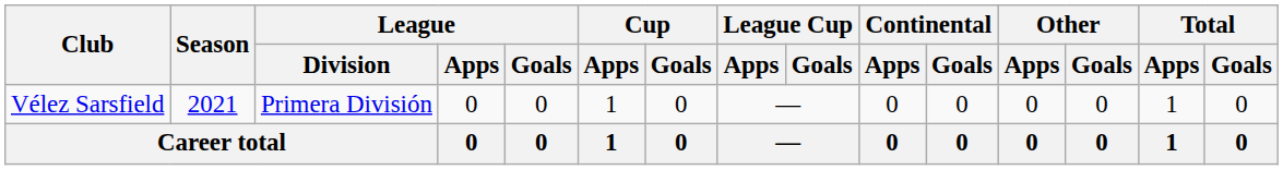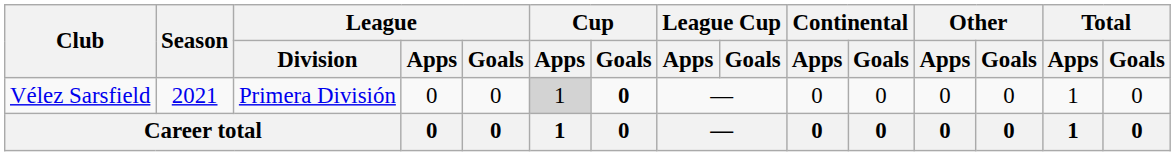Vélez Sarsfield | Cup / Apps: no background -> lightgrey background
Vélez Sarsfield | Cup / Goals: normal -> bold
